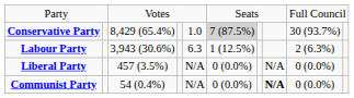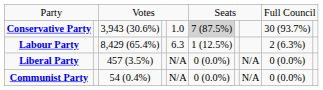Conservative Party | column 3: 8,429 (65.4%) -> 3,943 (30.6%)
Labour Party | column 3: 3,943 (30.6%) -> 8,429 (65.4%)
Communist Party | column 8: bold -> normal
